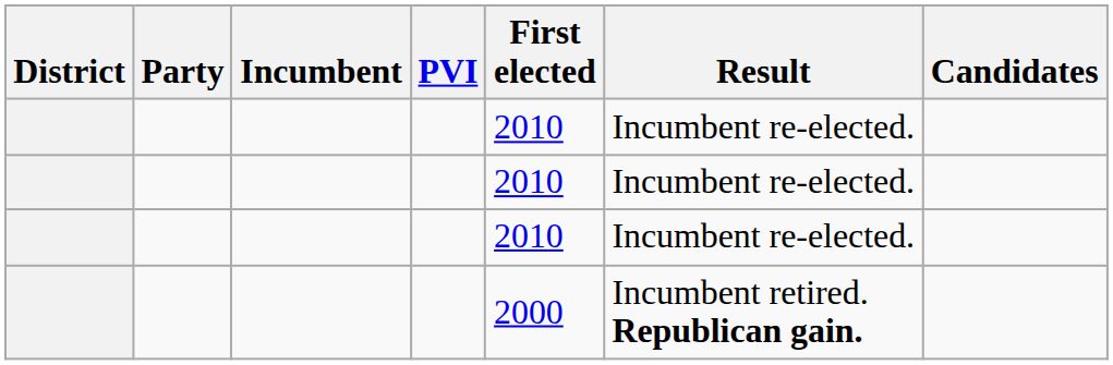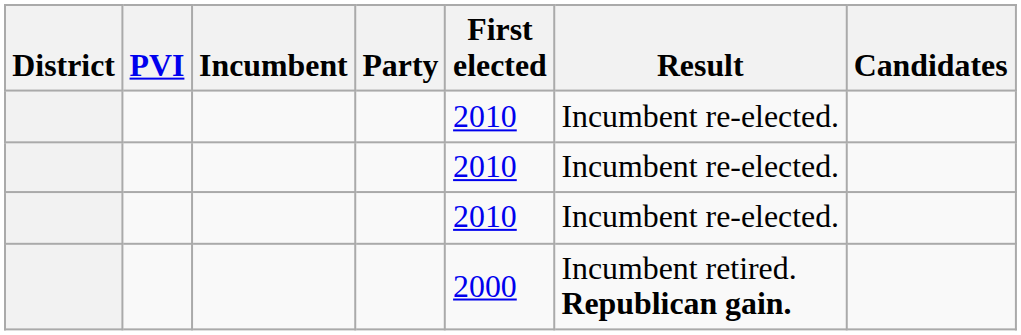columns swapped: PVI <-> Party
